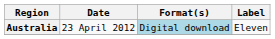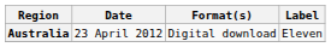Australia | Format(s): lightblue background -> no background
